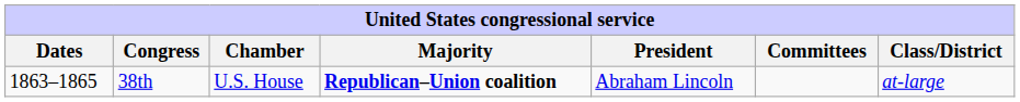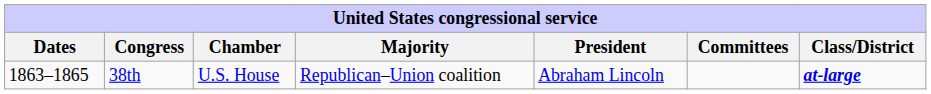38th | Majority: bold -> normal
38th | Class/District: normal -> bold
